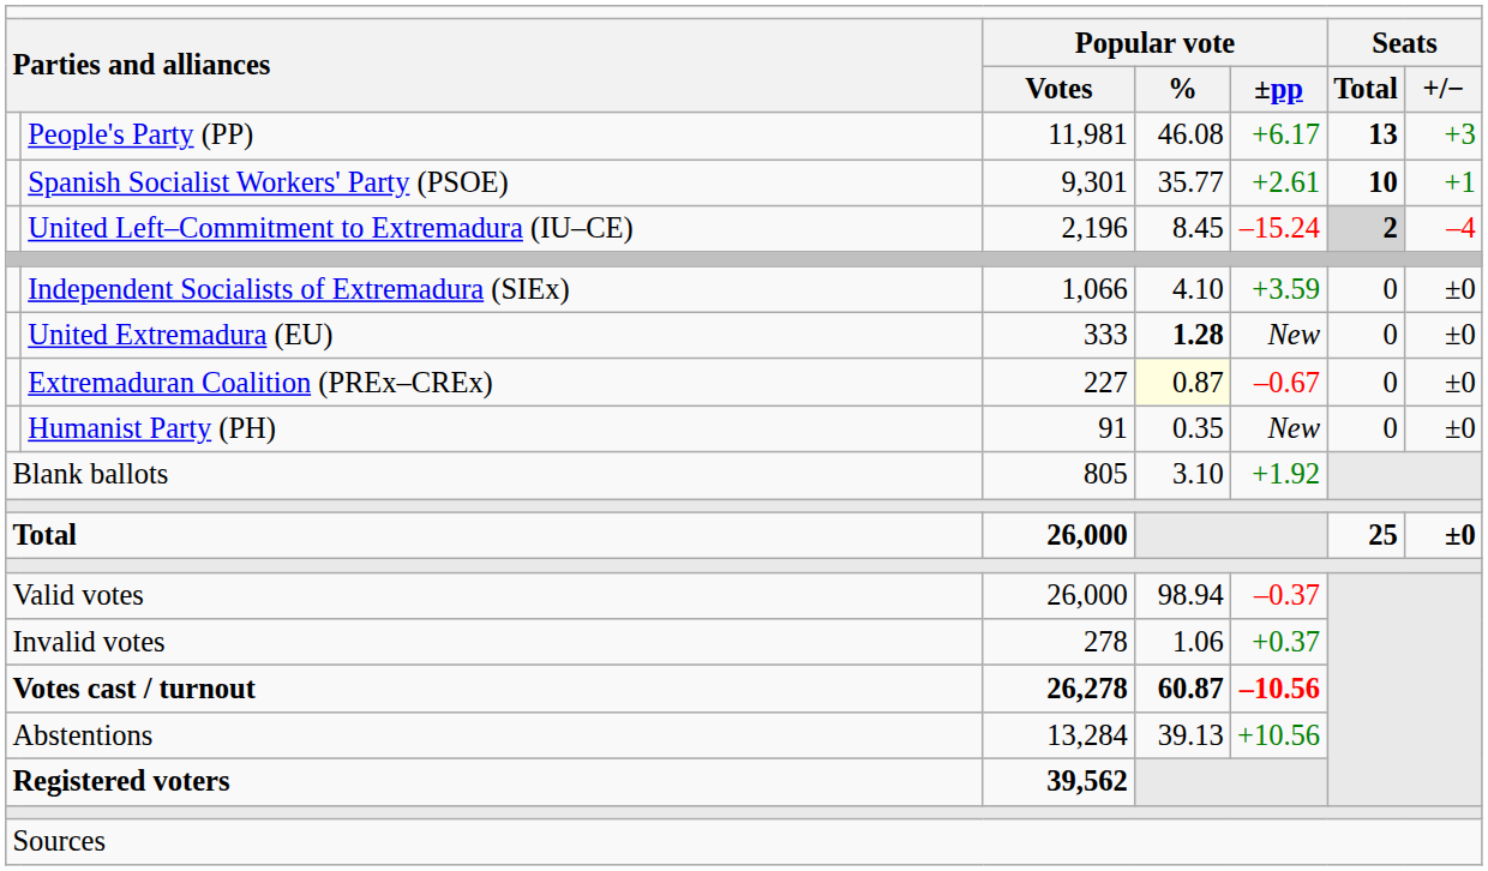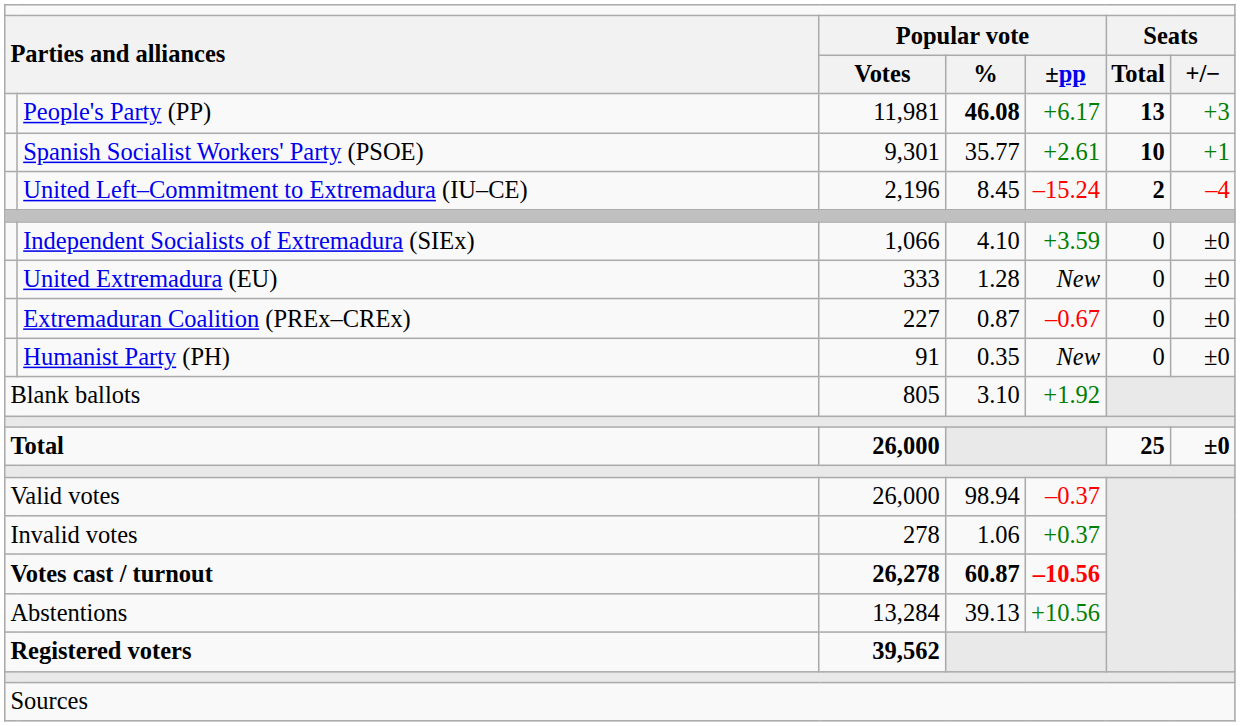People's Party (PP) | column 4: normal -> bold
United Left–Commitment to Extremadura (IU–CE) | column 6: lightgrey background -> no background
United Extremadura (EU) | column 4: bold -> normal
Extremaduran Coalition (PREx–CREx) | column 4: lightyellow background -> no background
